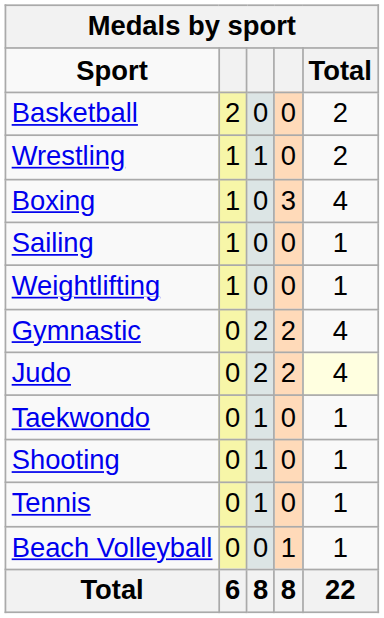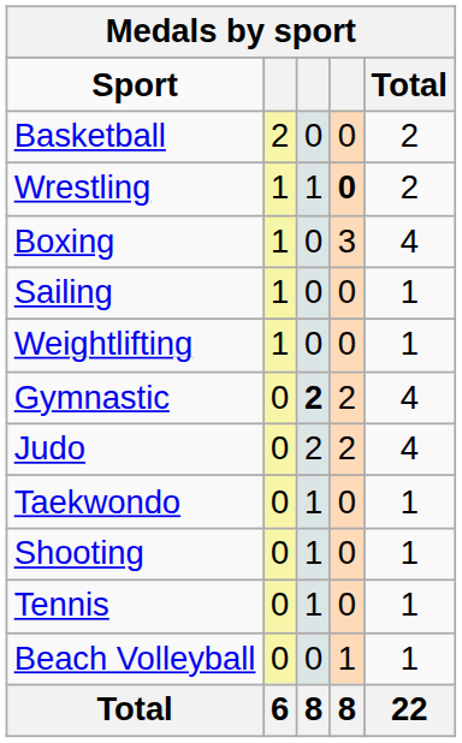Wrestling | column 4: normal -> bold
Gymnastic | column 3: normal -> bold
Judo | Total: lightyellow background -> no background
